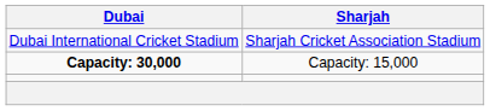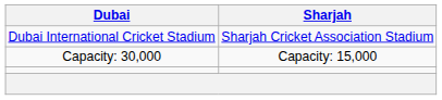row 3 | Dubai: bold -> normal
